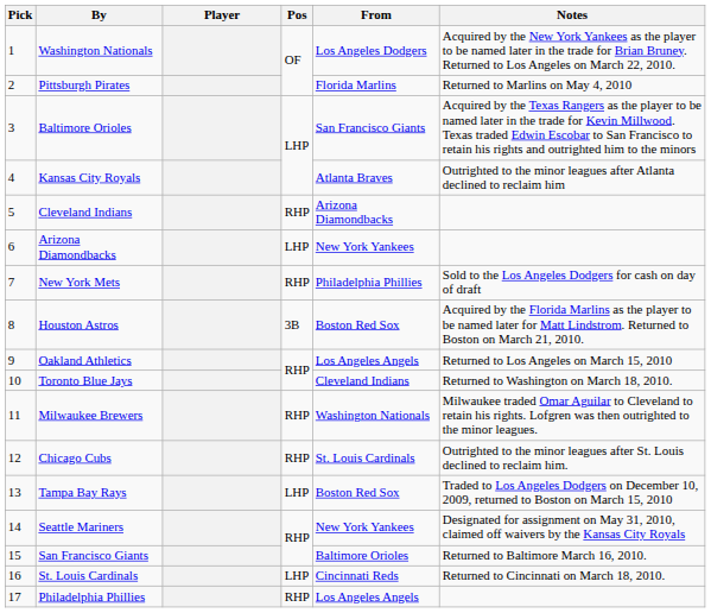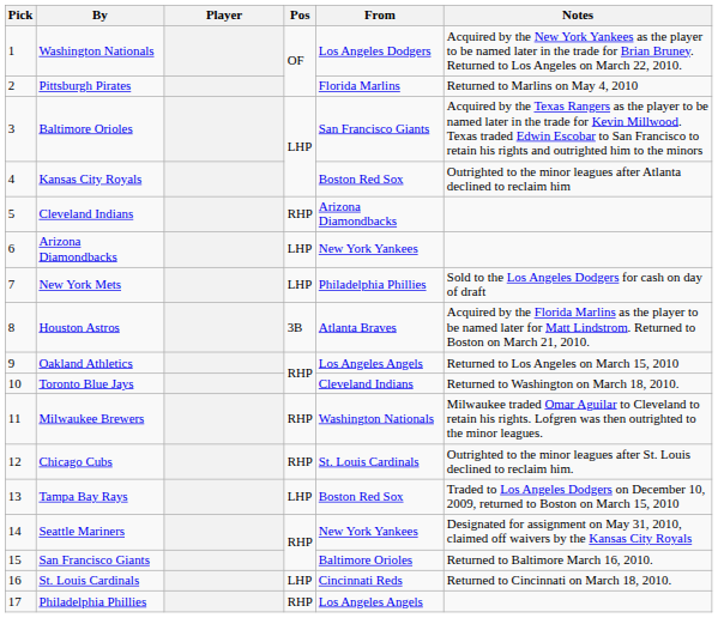Kansas City Royals | From: Atlanta Braves -> Boston Red Sox
New York Mets | Pos: RHP -> LHP
Houston Astros | From: Boston Red Sox -> Atlanta Braves
